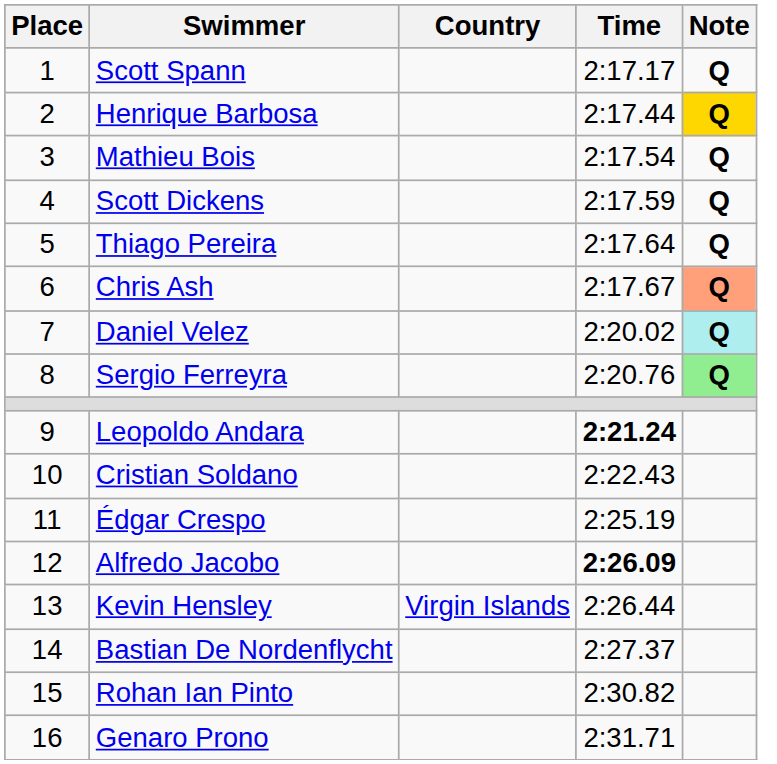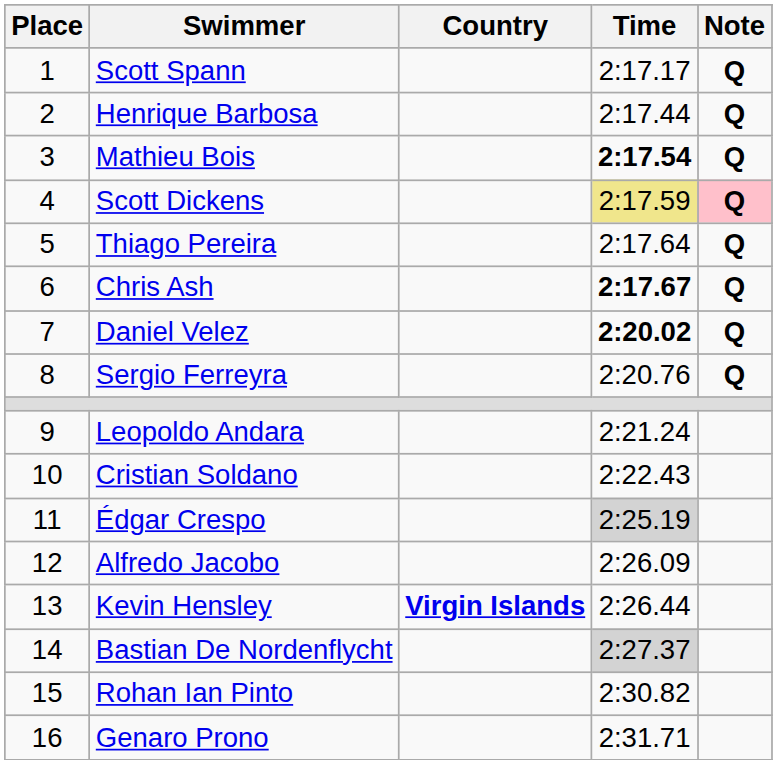Henrique Barbosa | Note: gold background -> no background
Mathieu Bois | Time: normal -> bold
Scott Dickens | Time: no background -> khaki background
Scott Dickens | Note: no background -> pink background
Chris Ash | Time: normal -> bold
Chris Ash | Note: lightsalmon background -> no background
Daniel Velez | Time: normal -> bold
Daniel Velez | Note: paleturquoise background -> no background
Sergio Ferreyra | Note: lightgreen background -> no background
Leopoldo Andara | Time: bold -> normal
Édgar Crespo | Time: no background -> lightgrey background
Alfredo Jacobo | Time: bold -> normal
Kevin Hensley | Country: normal -> bold
Bastian De Nordenflycht | Time: no background -> lightgrey background
